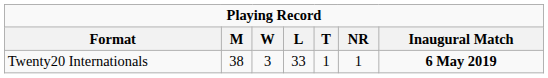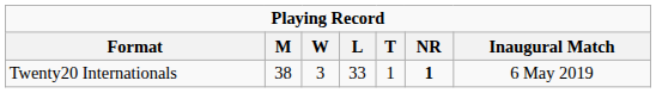Twenty20 Internationals | NR: normal -> bold
Twenty20 Internationals | Inaugural Match: bold -> normal
